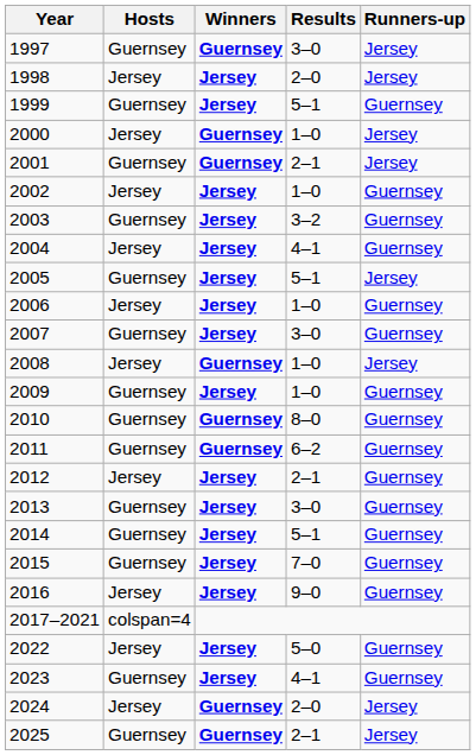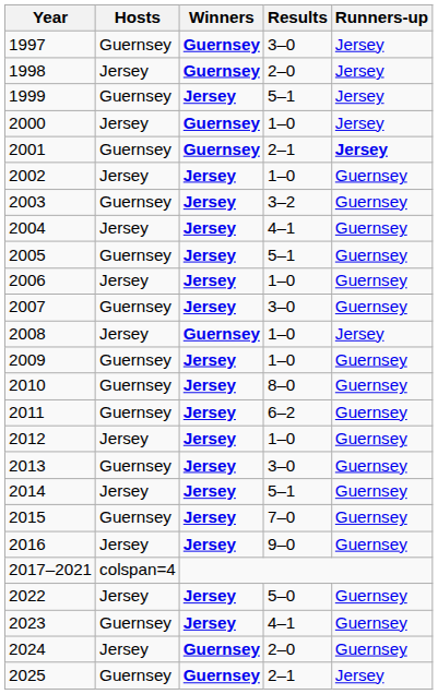1998 | Winners: Jersey -> Guernsey
1999 | Runners-up: Guernsey -> Jersey
2001 | Runners-up: normal -> bold
2005 | Runners-up: Jersey -> Guernsey
2010 | Winners: Guernsey -> Jersey
2011 | Winners: Guernsey -> Jersey
2012 | Results: 2–1 -> 1–0
2014 | Hosts: Guernsey -> Jersey
2024 | Runners-up: Jersey -> Guernsey
